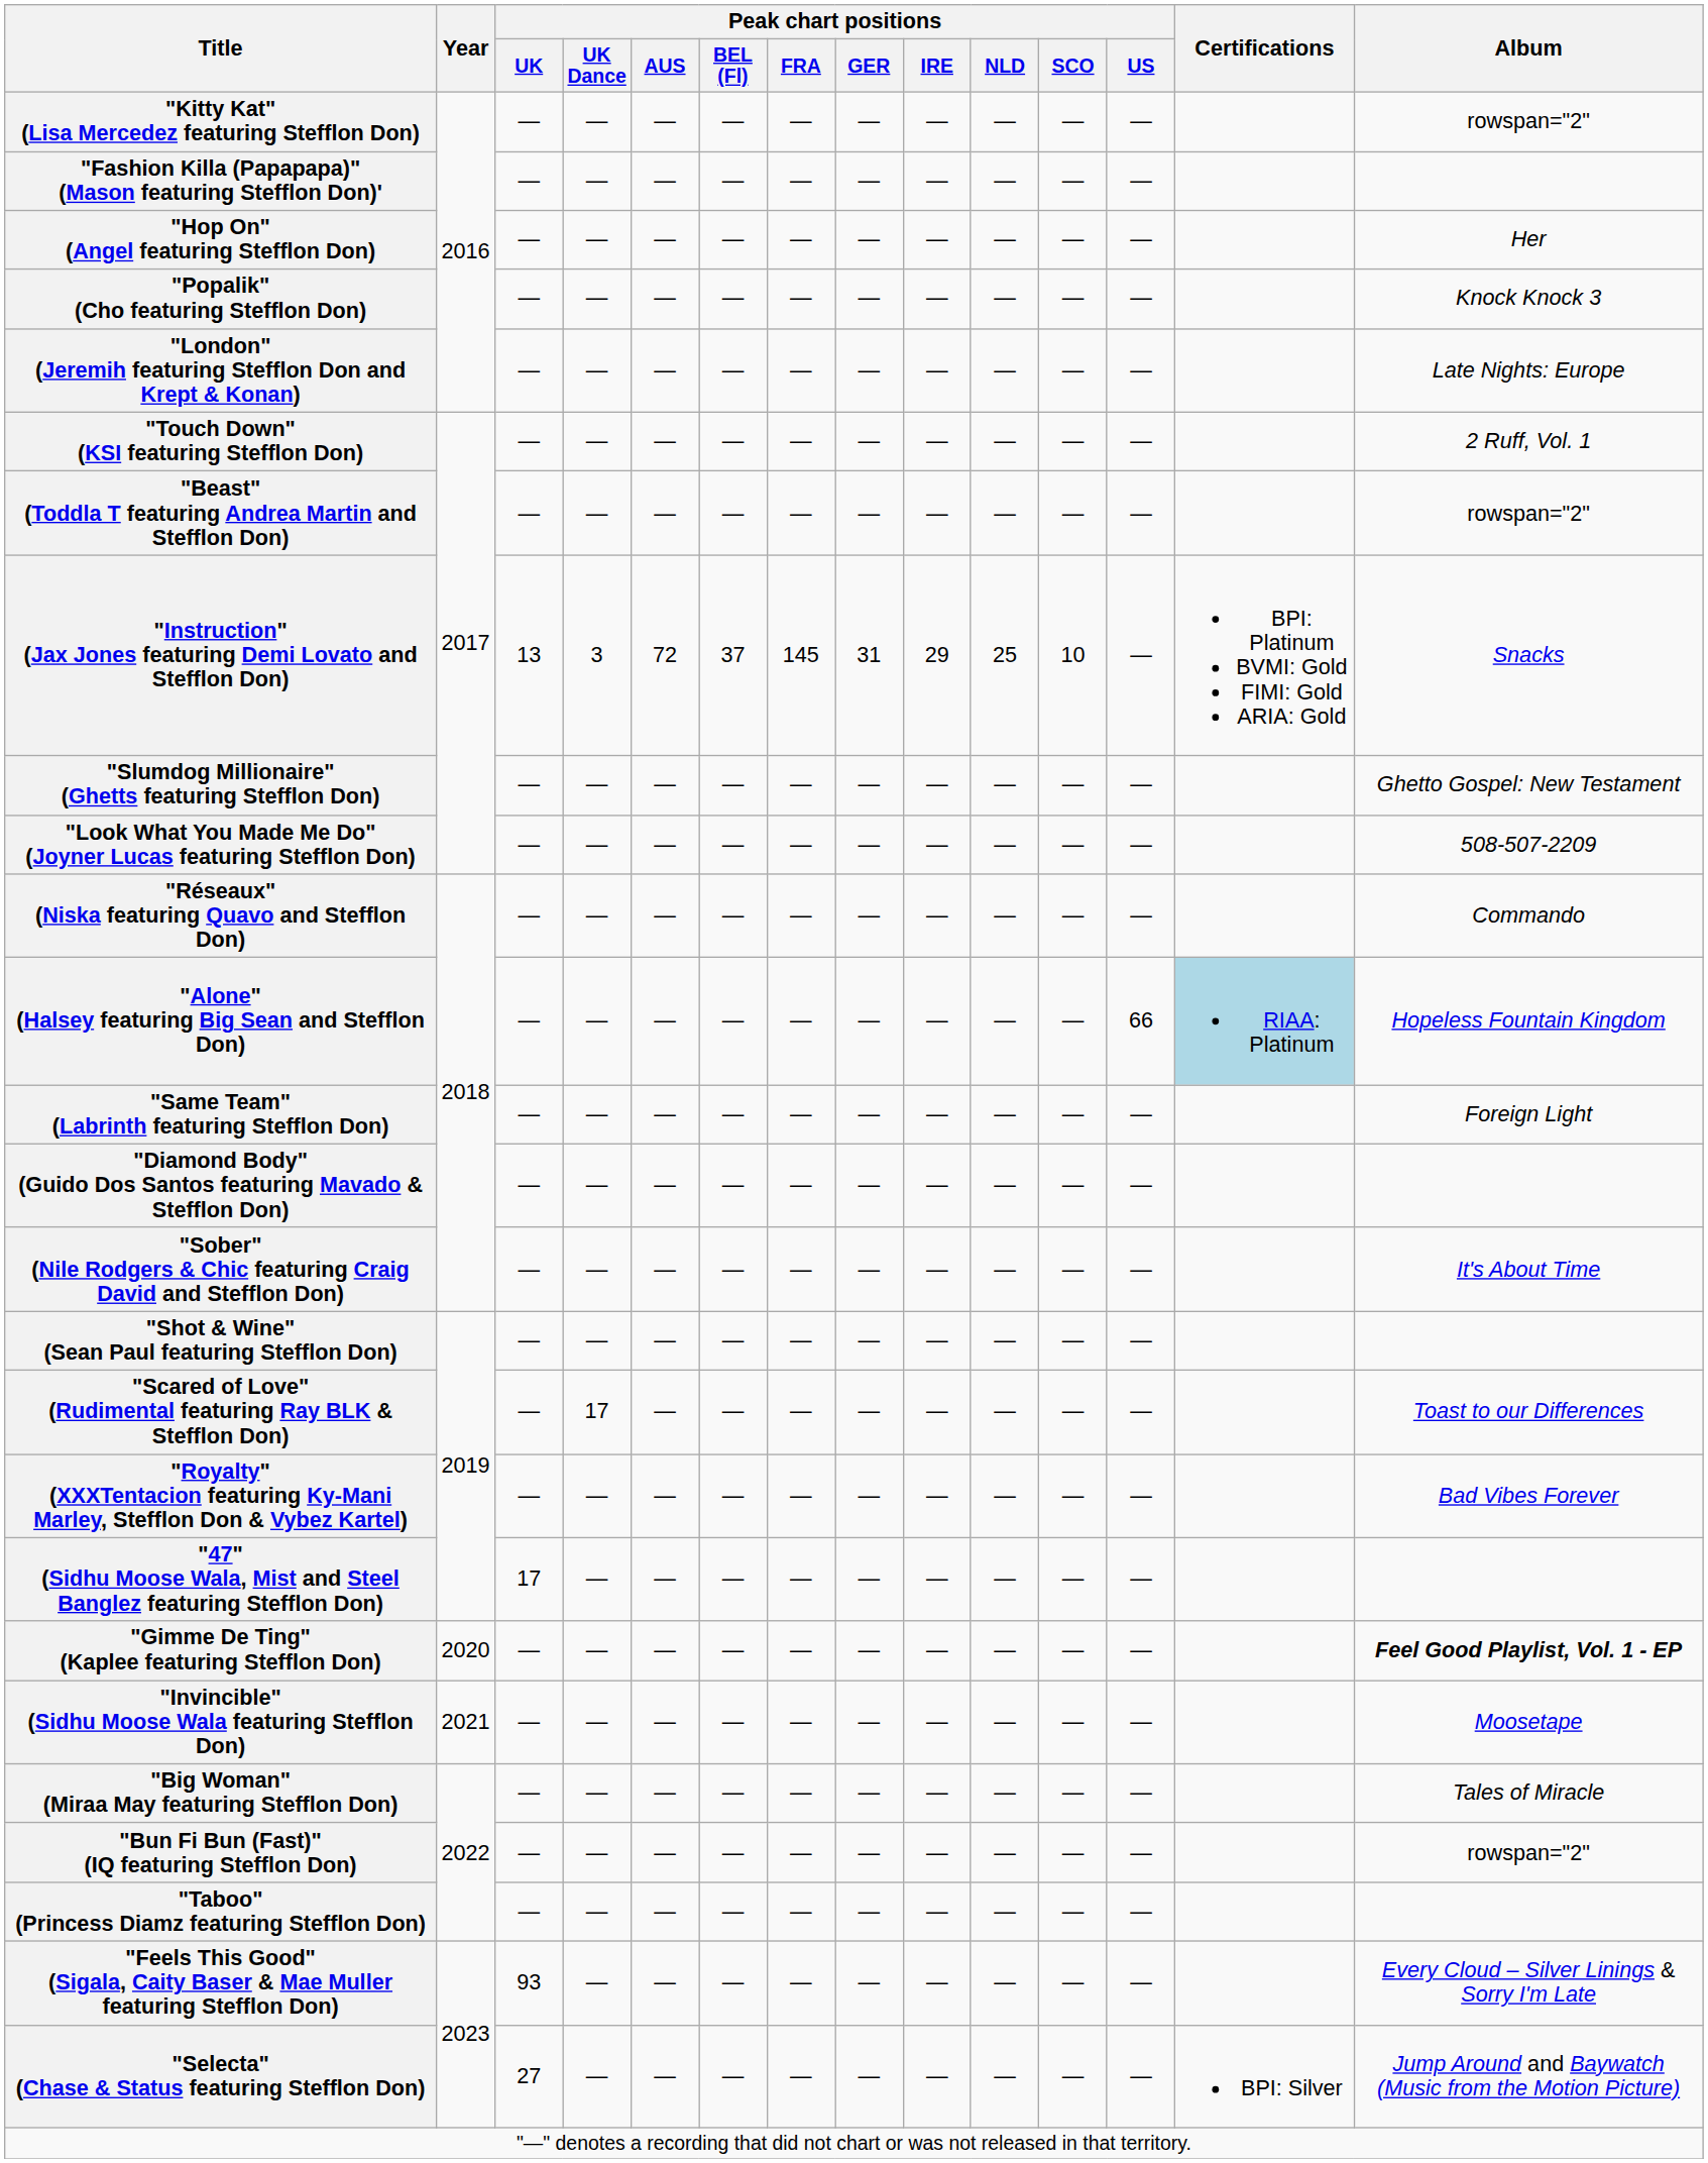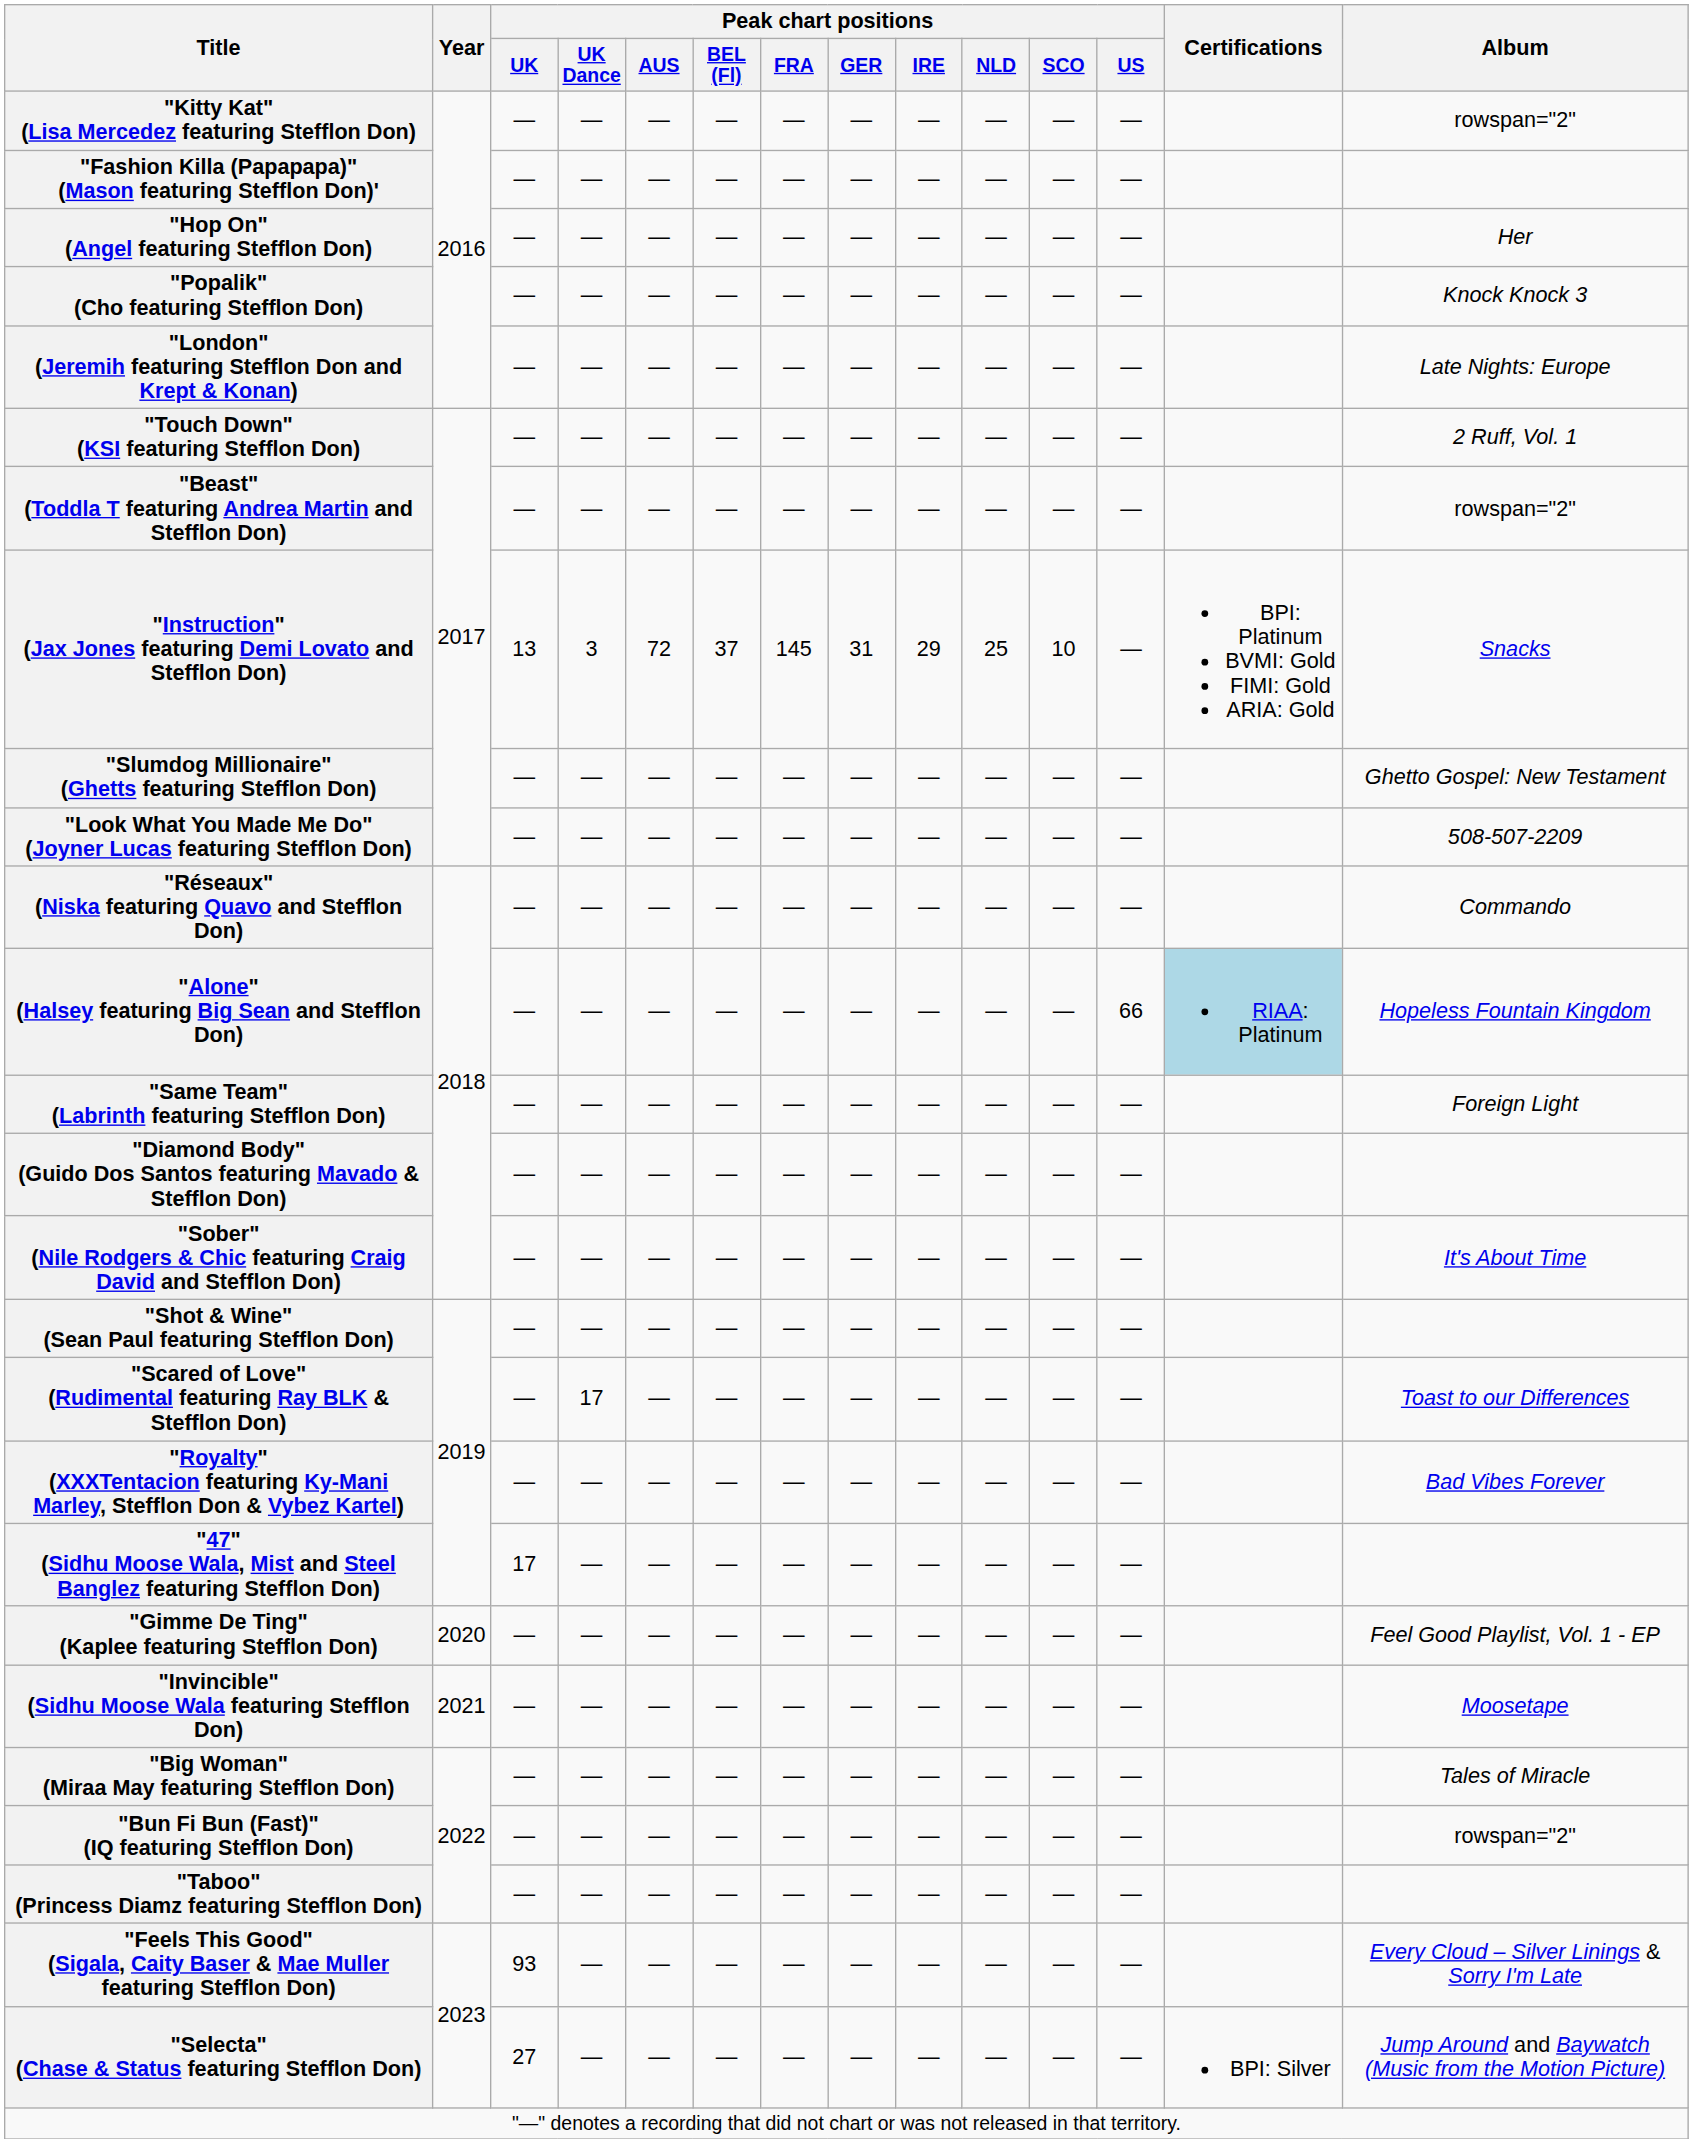"Gimme De Ting" (Kaplee featuring Stefflon Don) | Album: bold -> normal
